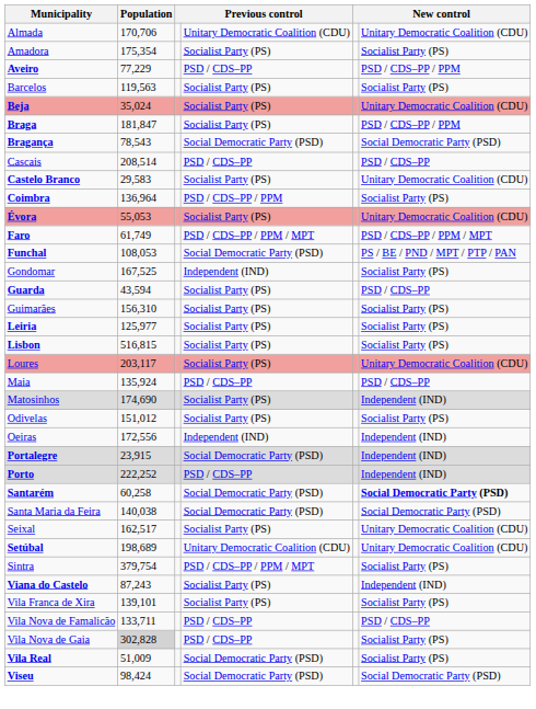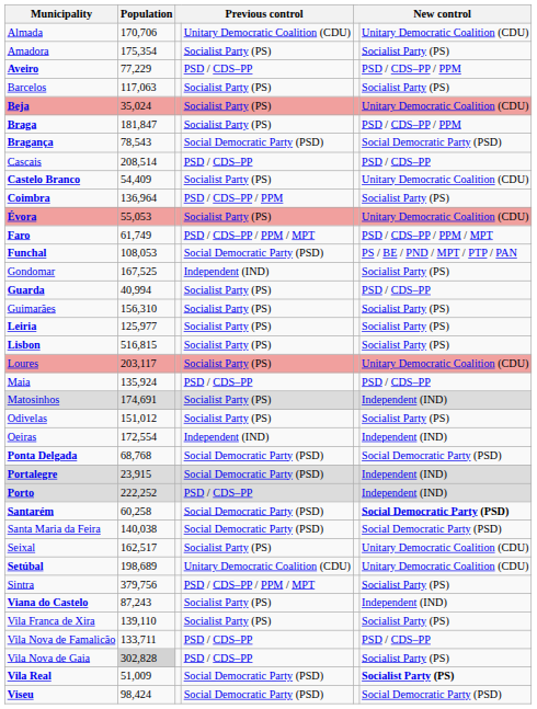Barcelos | Population: 119,563 -> 117,063
Castelo Branco | Population: 29,583 -> 54,409
Guarda | Population: 43,594 -> 40,994
Matosinhos | Population: 174,690 -> 174,691
Oeiras | Population: 172,556 -> 172,554
+ row: Ponta Delgada | 68,768 | Social Democratic Party (PSD) | Social Democratic Party (PSD)
Sintra | Population: 379,754 -> 379,756
Vila Franca de Xira | Population: 139,101 -> 139,110
Vila Real | column 6: normal -> bold
